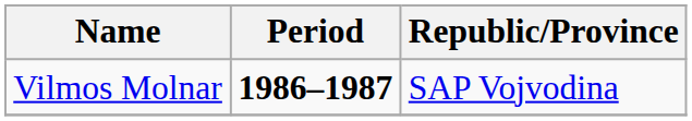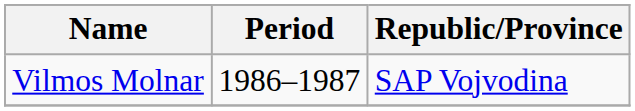Vilmos Molnar | Period: bold -> normal
